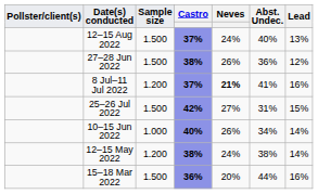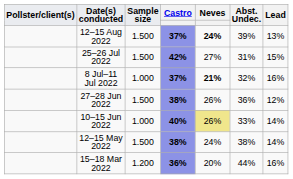12–15 Aug 2022 | Neves: normal -> bold
12–15 Aug 2022 | Abst. Undec.: 40% -> 39%
rows swapped: 25–26 Jul 2022 <-> 27–28 Jun 2022
8 Jul–11 Jul 2022 | Sample size: 1.200 -> 1.000
8 Jul–11 Jul 2022 | Abst. Undec.: 41% -> 32%
10–15 Jun 2022 | Neves: no background -> khaki background
10–15 Jun 2022 | Abst. Undec.: 34% -> 33%
12–15 May 2022 | Sample size: 1.200 -> 1.500
15–18 Mar 2022 | Sample size: 1.500 -> 1.200
